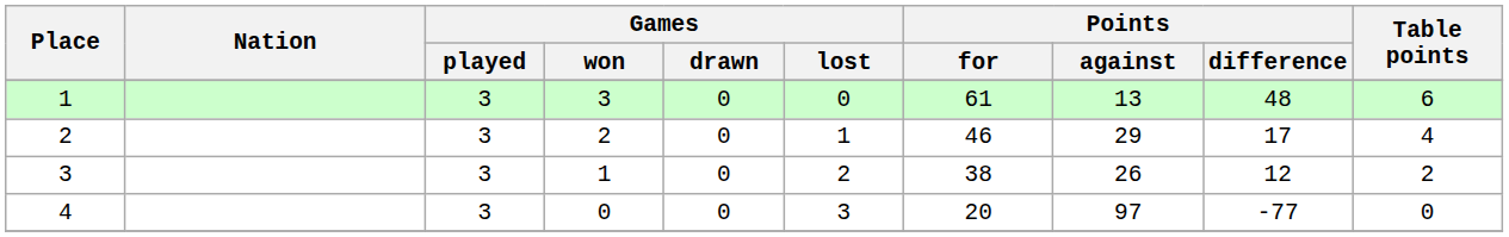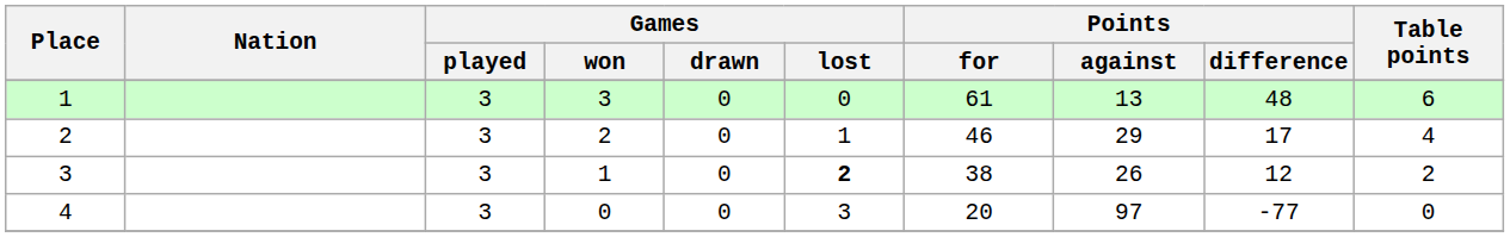row 5 | Games / lost: normal -> bold
